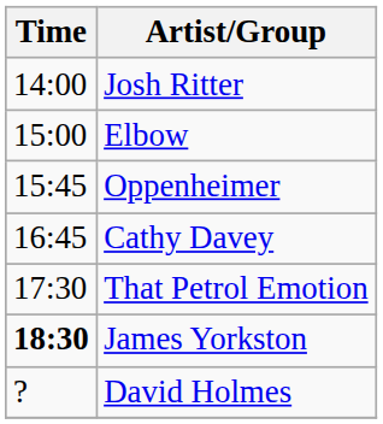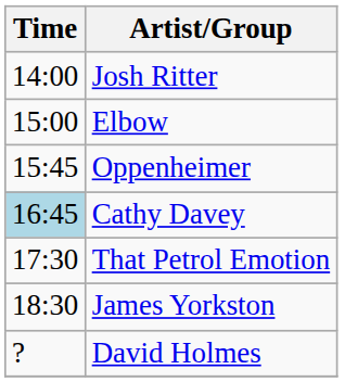Cathy Davey | Time: no background -> lightblue background
James Yorkston | Time: bold -> normal
